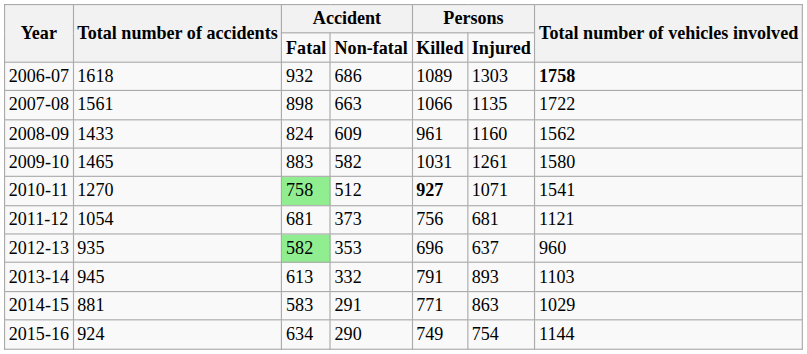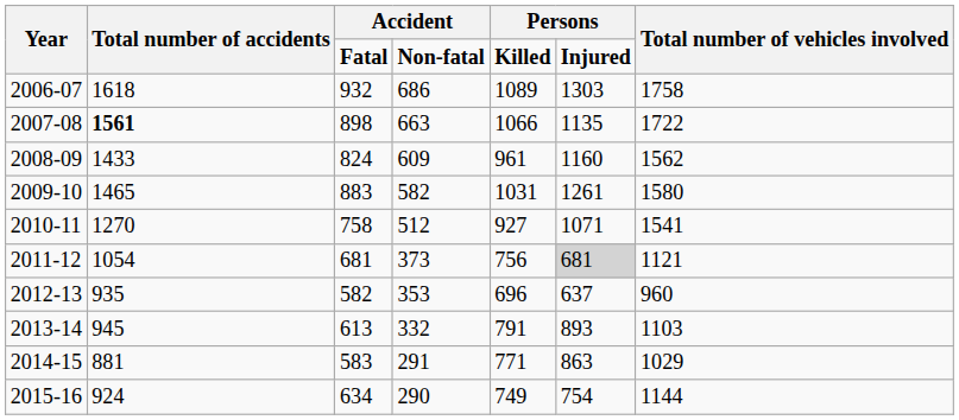2006-07 | Total number of vehicles involved: bold -> normal
2007-08 | Total number of accidents: normal -> bold
2010-11 | column 3: lightgreen background -> no background
2010-11 | column 5: bold -> normal
2011-12 | column 6: no background -> lightgrey background
2012-13 | column 3: lightgreen background -> no background
